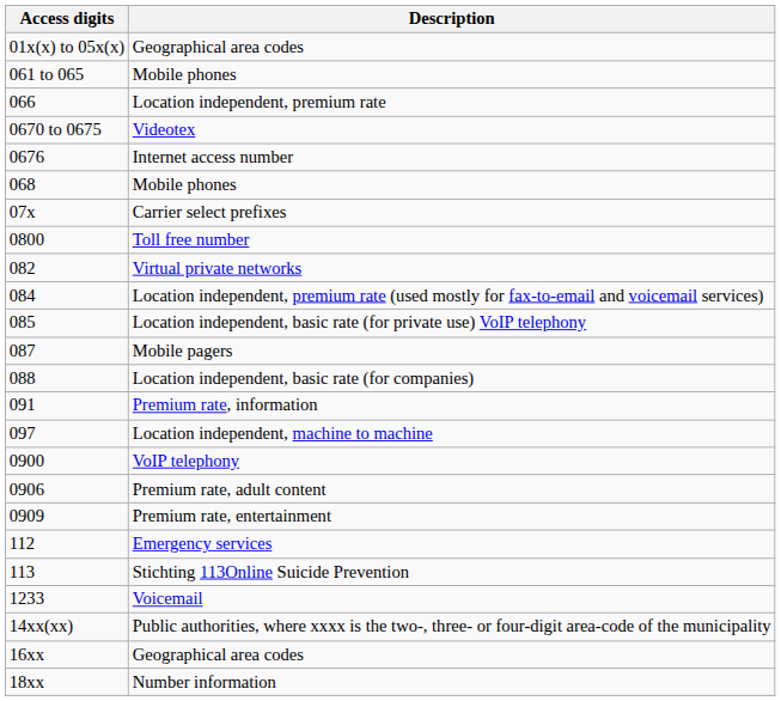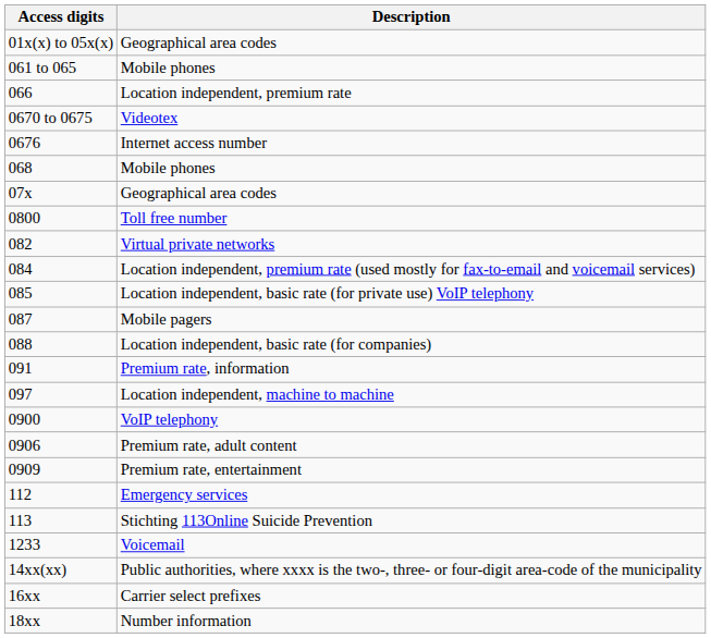row 8 | Description: Carrier select prefixes -> Geographical area codes
row 24 | Description: Geographical area codes -> Carrier select prefixes
